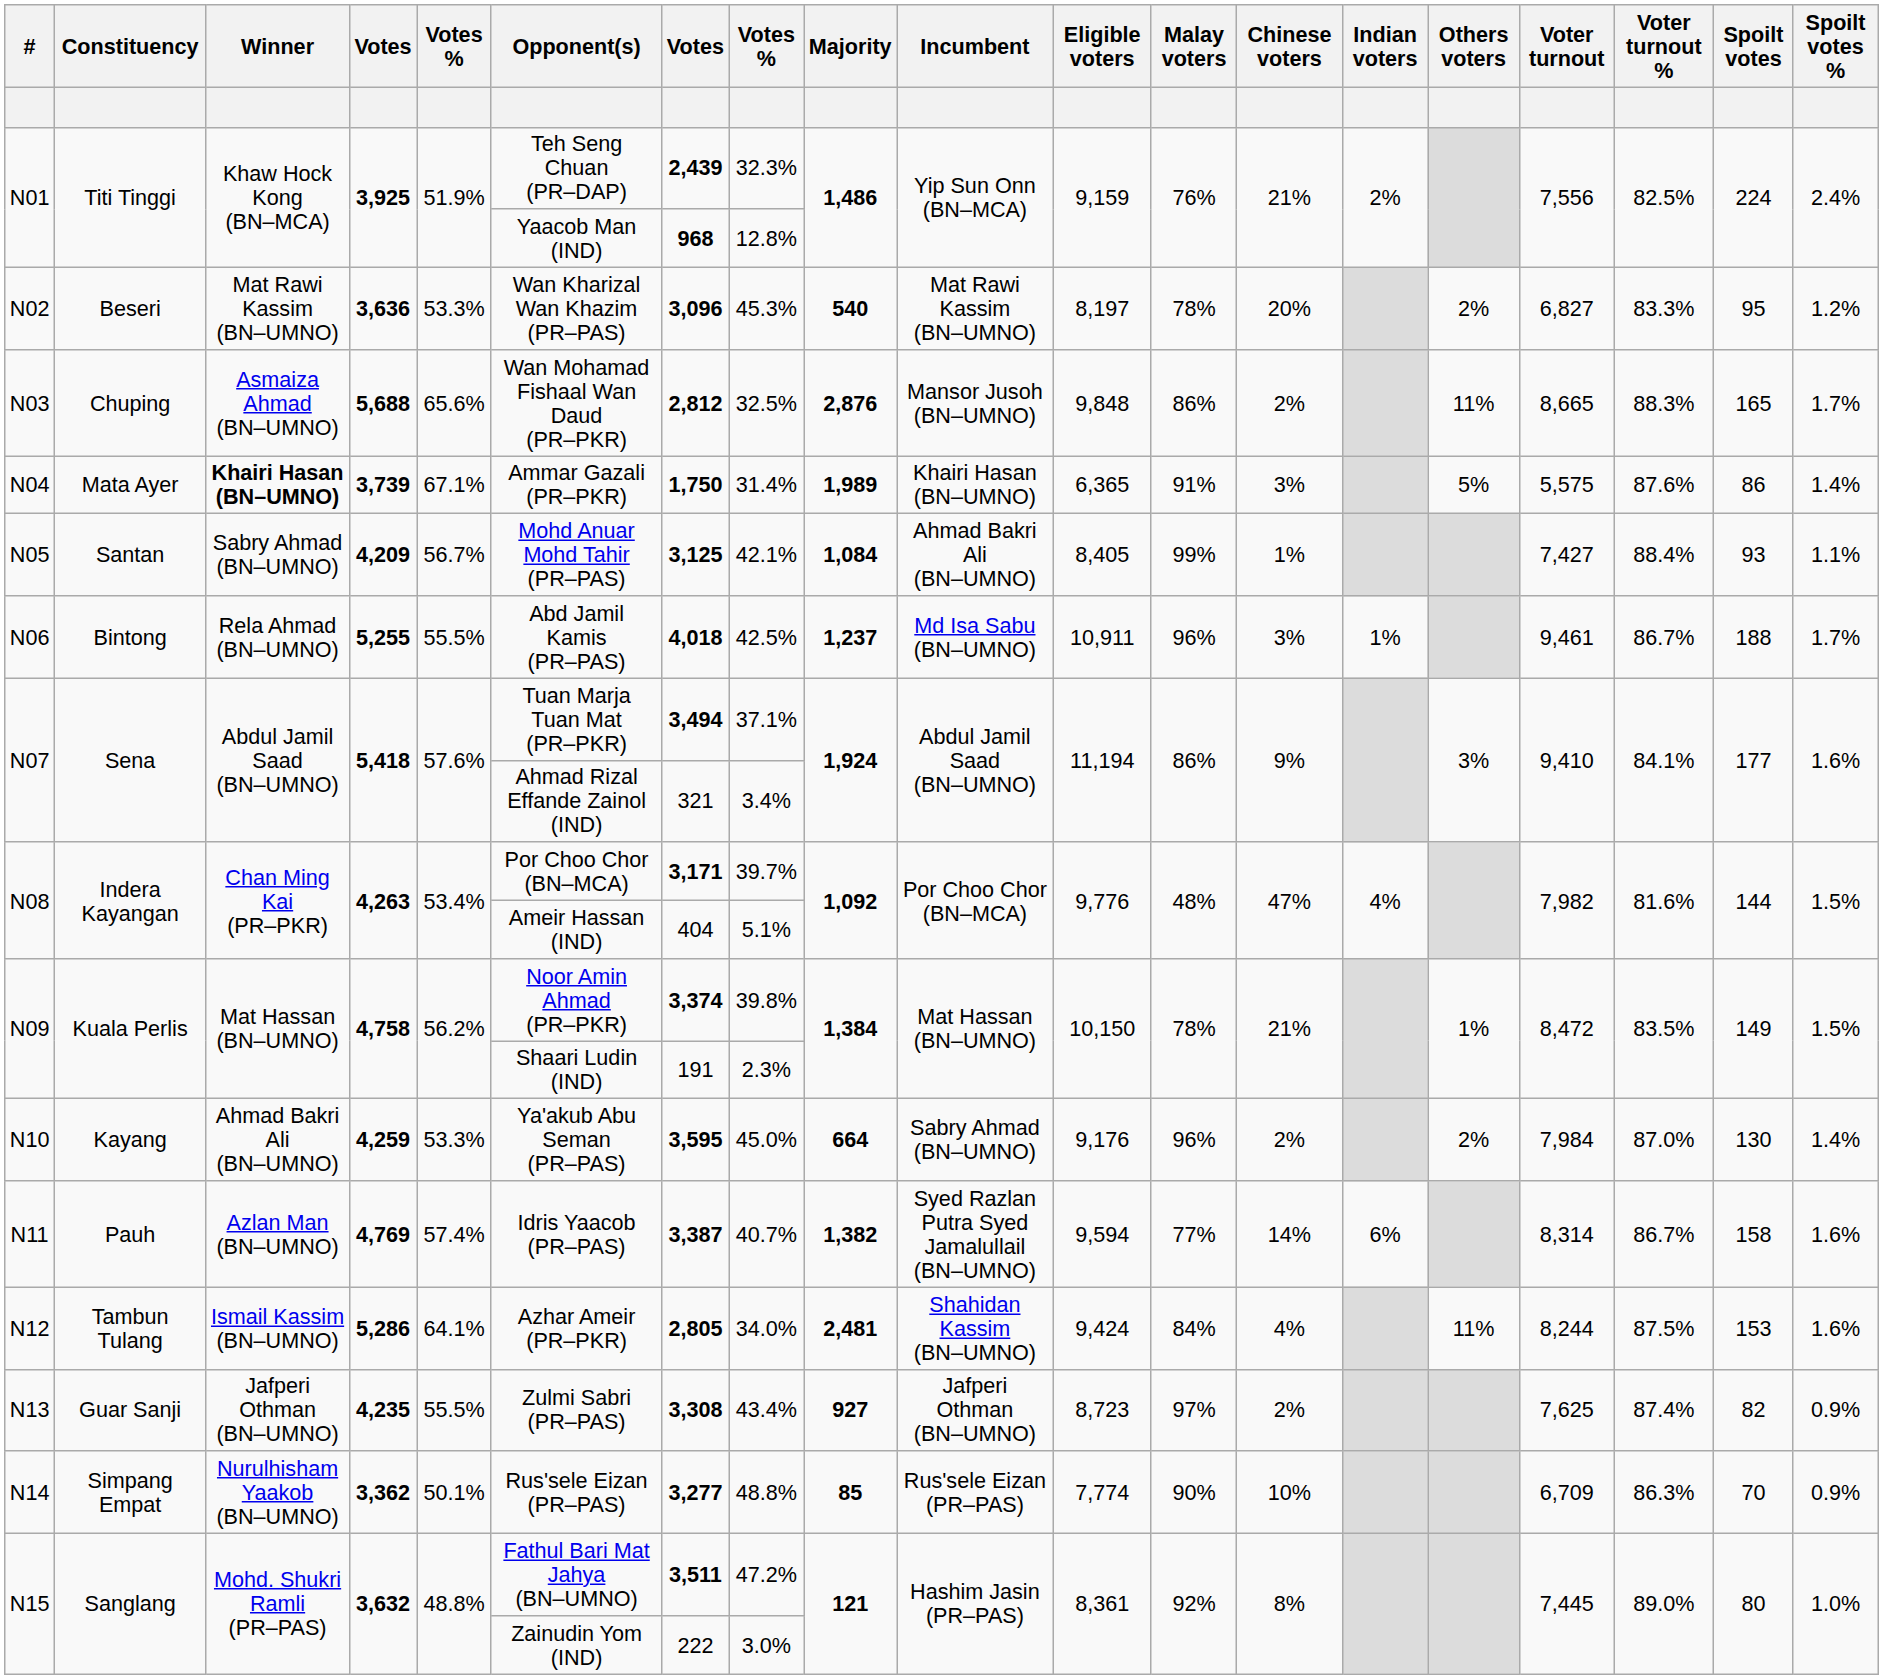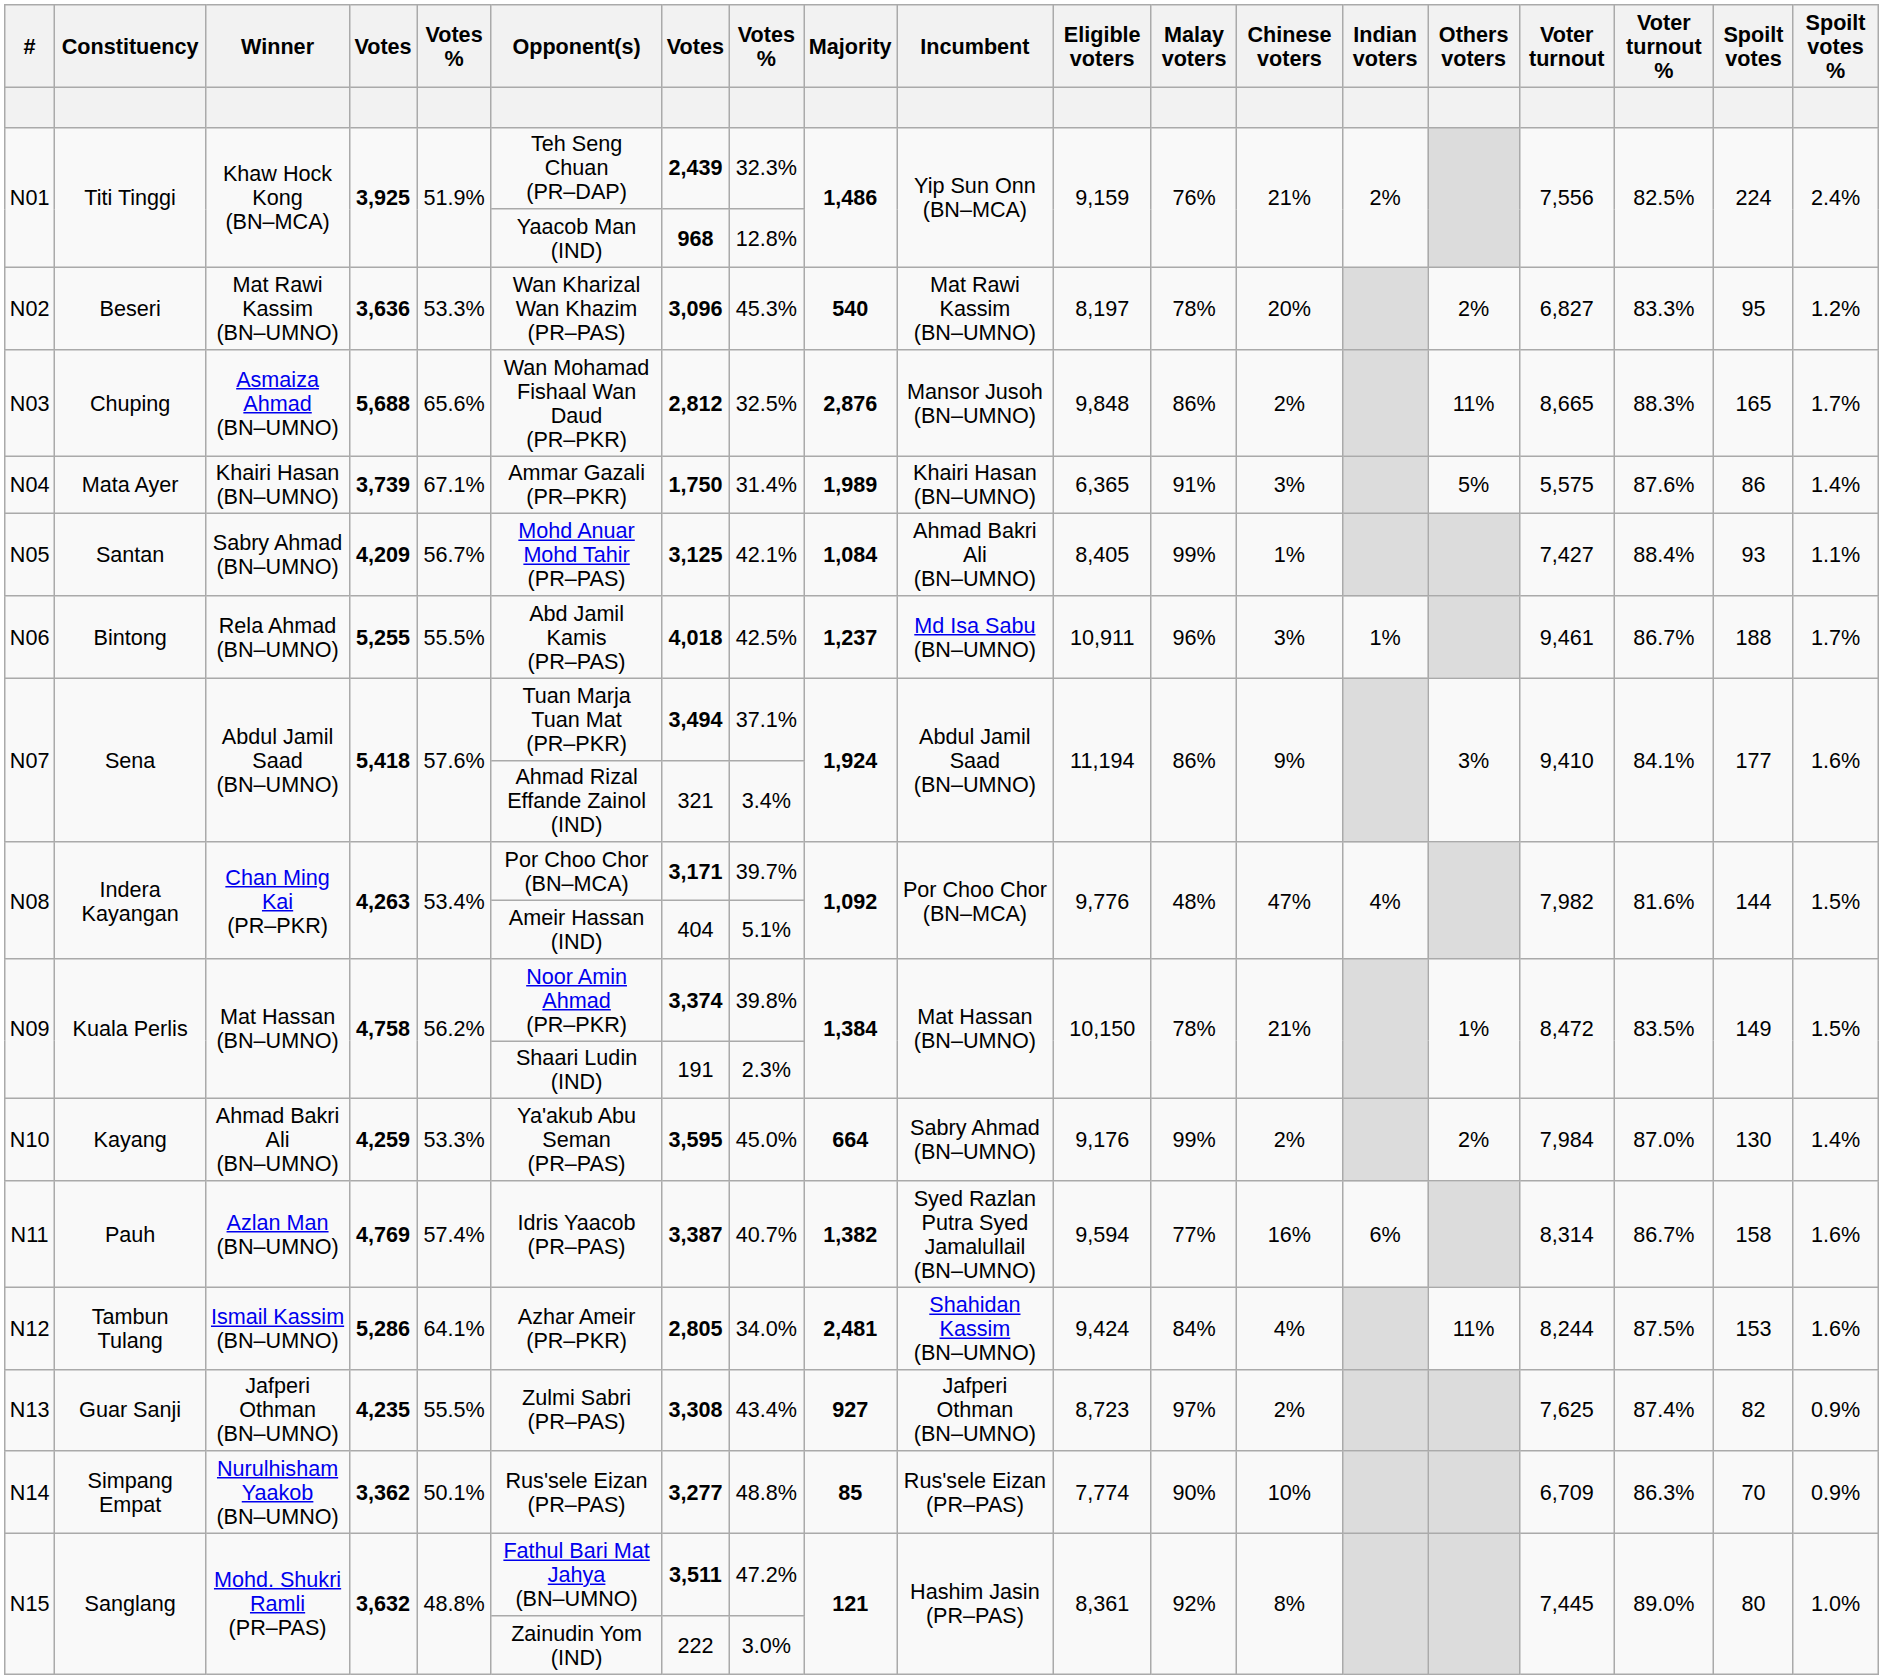N04 | Winner: bold -> normal
N10 | Malay voters: 96% -> 99%
N11 | Chinese voters: 14% -> 16%
